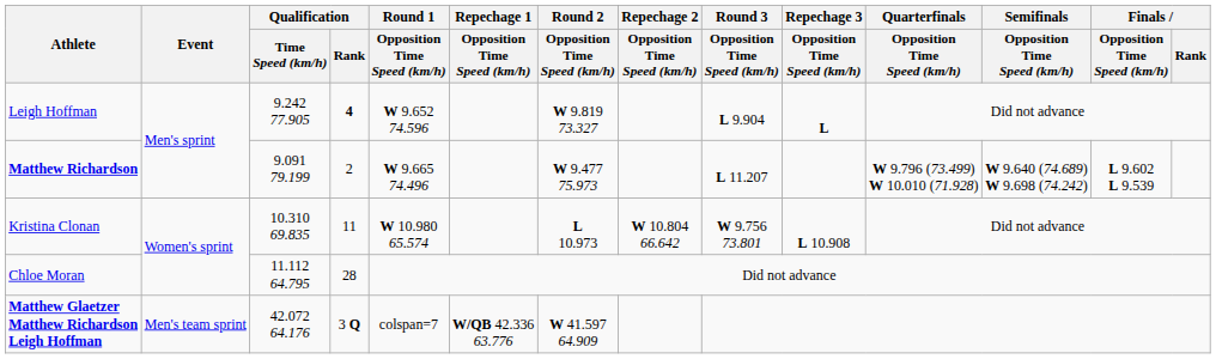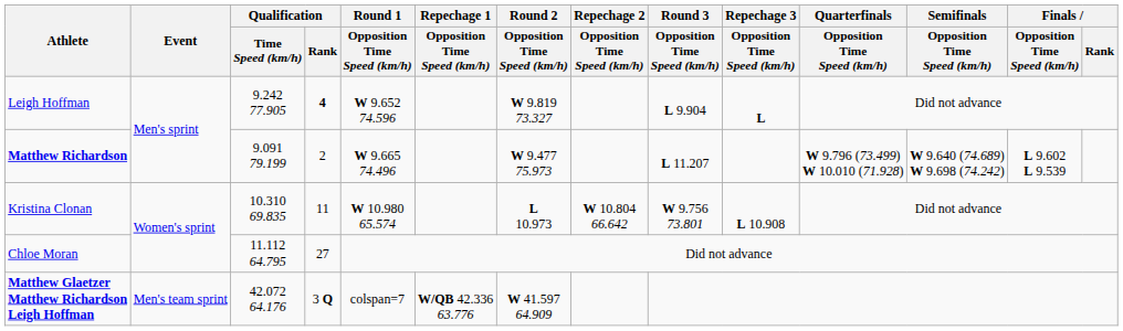Chloe Moran | Qualification / Rank: 28 -> 27
